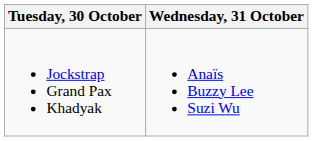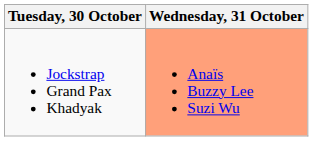Jockstrap Grand Pax Khadyak | Wednesday, 31 October: no background -> lightsalmon background
